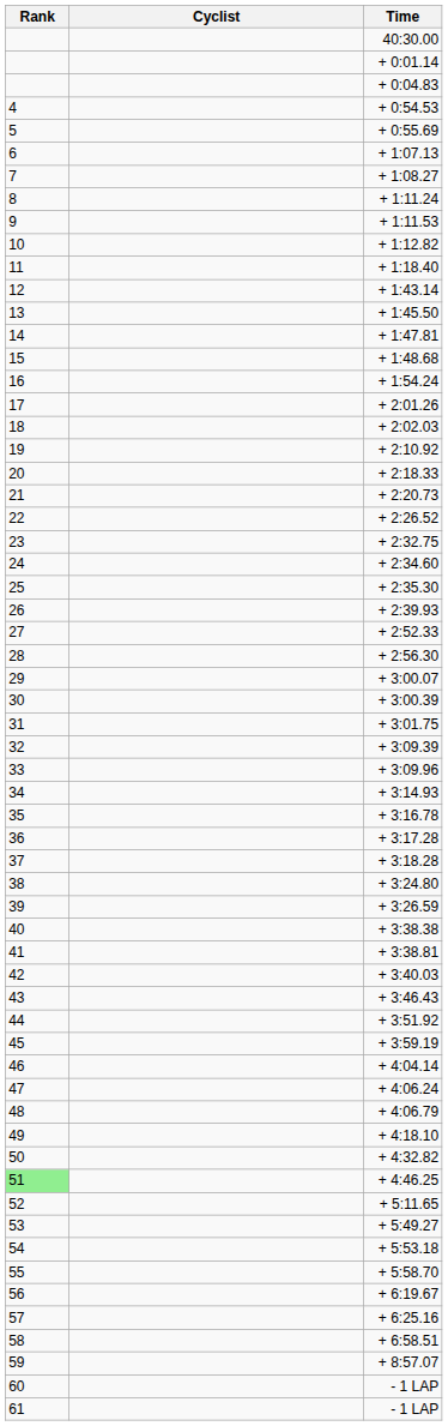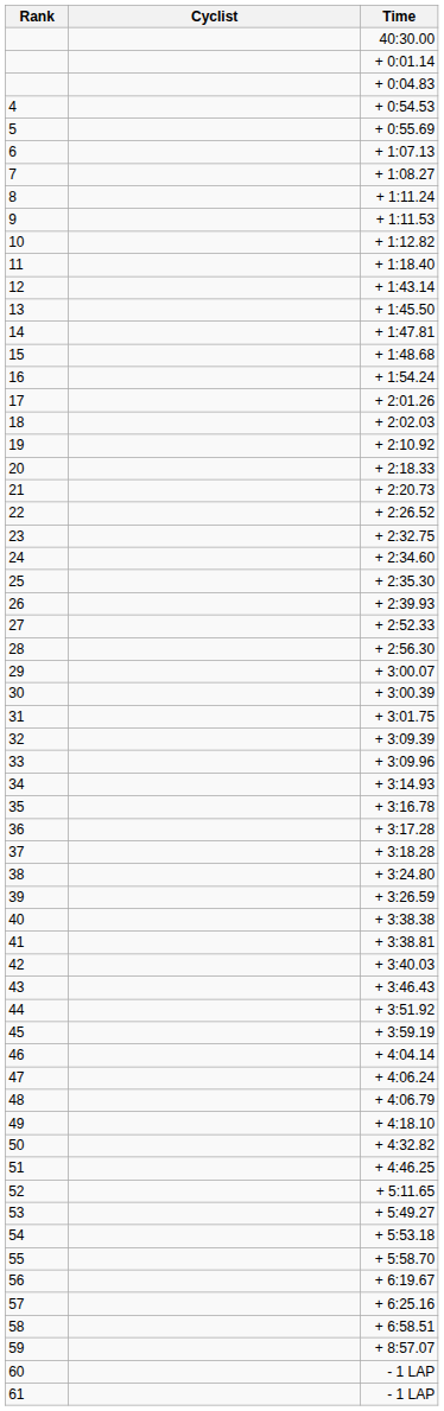+ 4:46.25 | Rank: lightgreen background -> no background
